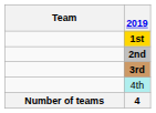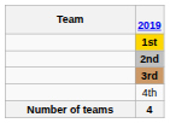4th | 2019: paleturquoise background -> no background
